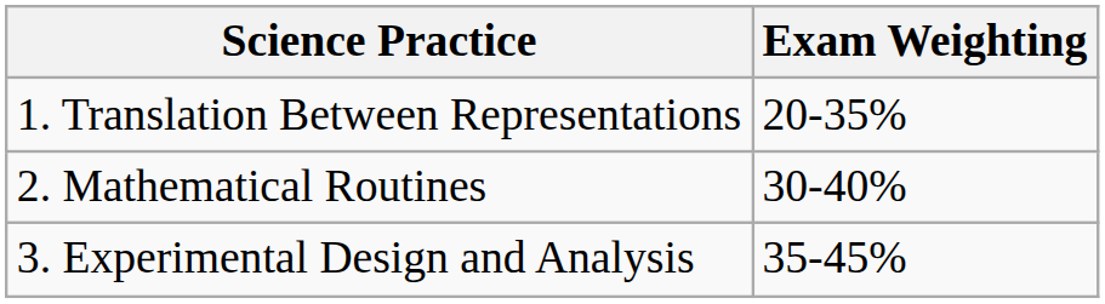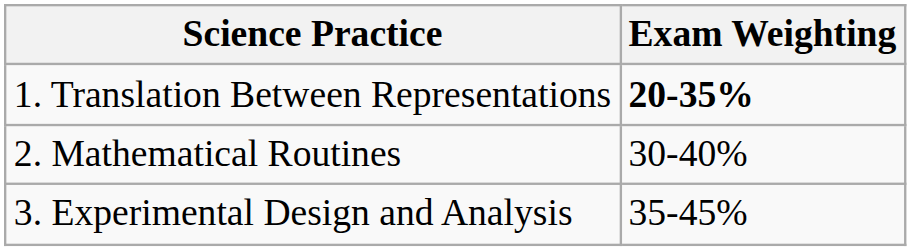1. Translation Between Representations | Exam Weighting: normal -> bold
